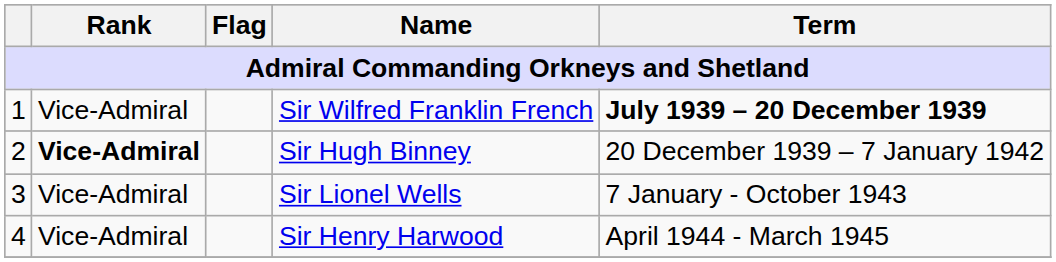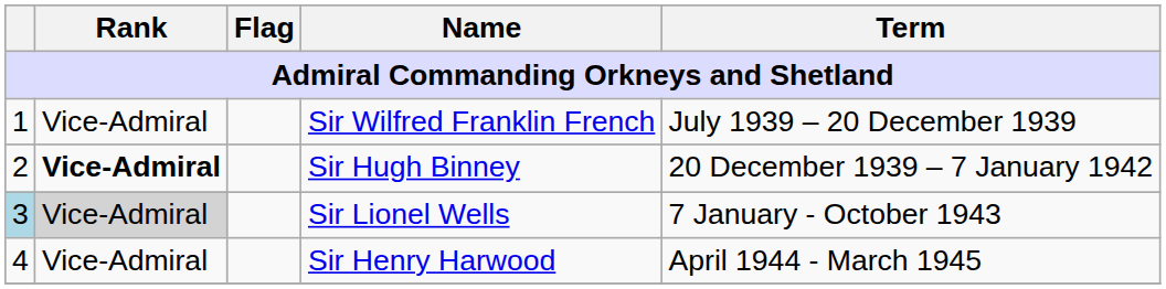Sir Wilfred Franklin French | Term: bold -> normal
Sir Lionel Wells | column 1: no background -> lightblue background
Sir Lionel Wells | Rank: no background -> lightgrey background
